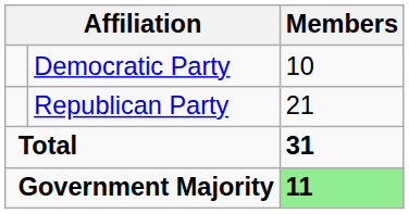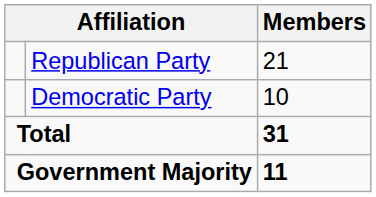rows swapped: Republican Party <-> Democratic Party
Government Majority | Members: lightgreen background -> no background
